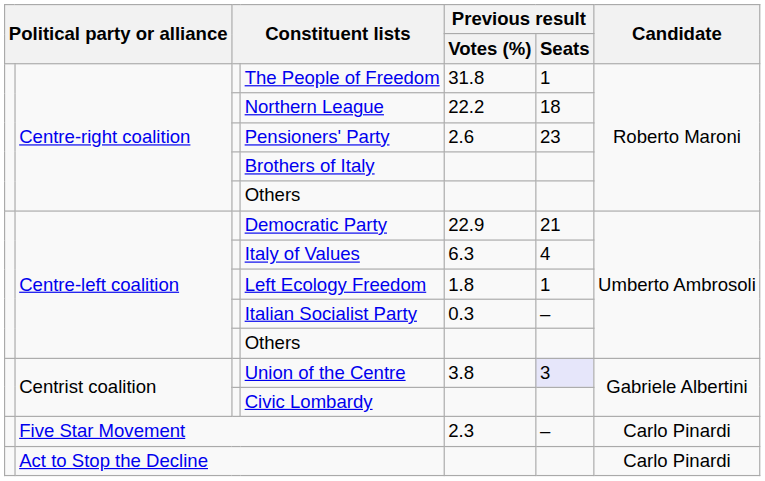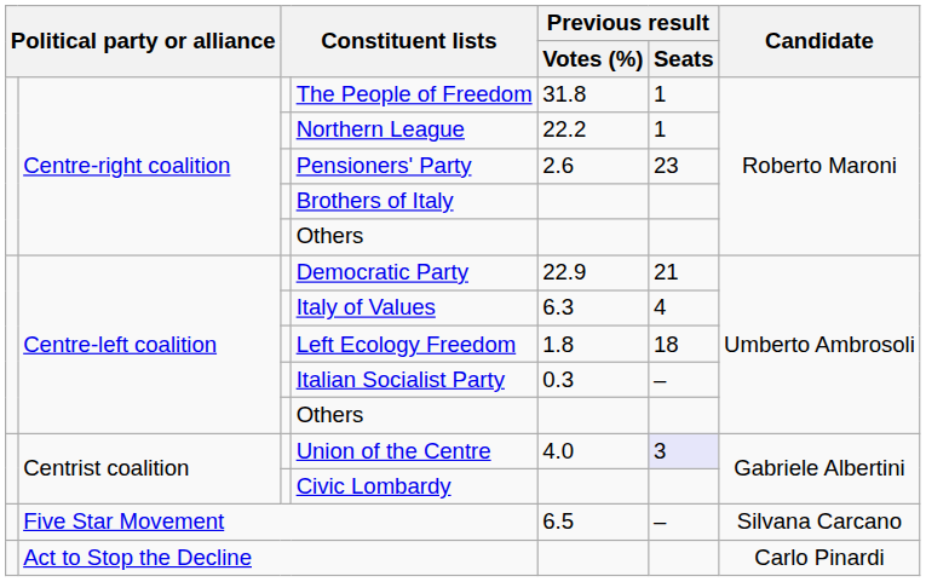Northern League | Previous result / Seats: 18 -> 1
Left Ecology Freedom | Previous result / Seats: 1 -> 18
Union of the Centre | Previous result / Votes (%): 3.8 -> 4.0
Five Star Movement | Previous result / Votes (%): 2.3 -> 6.5
Five Star Movement | Candidate: Carlo Pinardi -> Silvana Carcano
